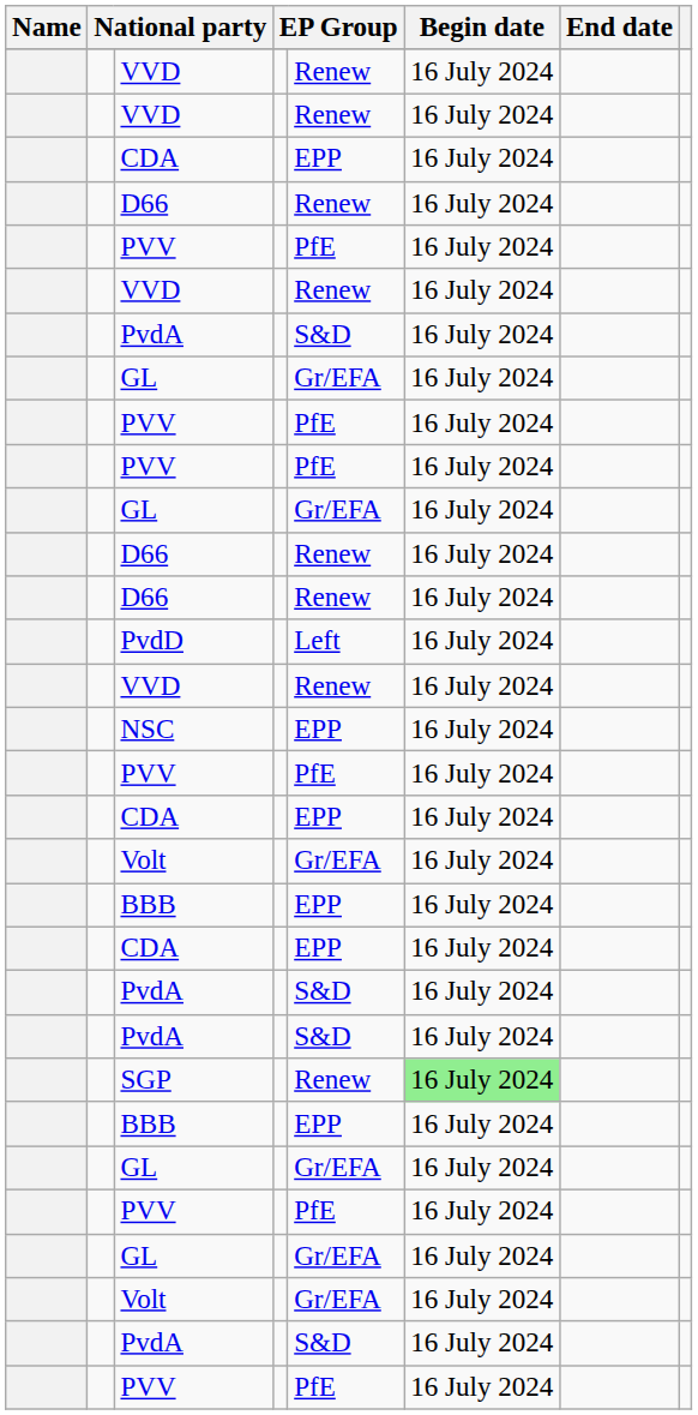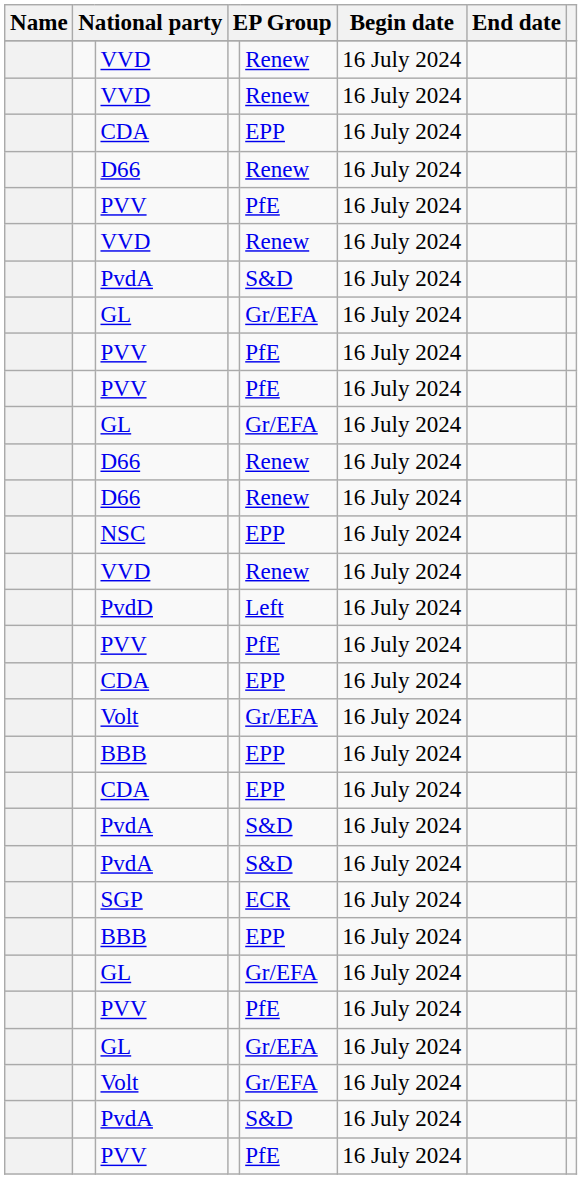rows swapped: NSC <-> PvdD
SGP | column 5: Renew -> ECR
SGP | Begin date: lightgreen background -> no background
